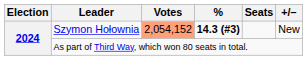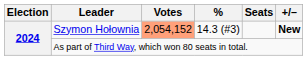Szymon Hołownia | %: bold -> normal
Szymon Hołownia | +/–: normal -> bold
